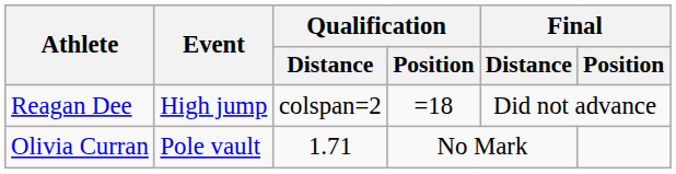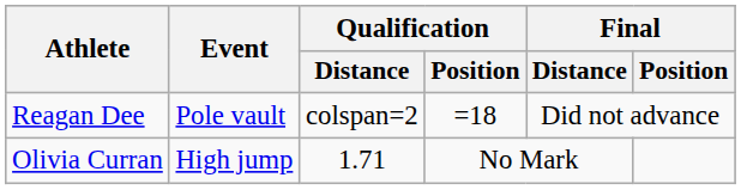Reagan Dee | Event: High jump -> Pole vault
Olivia Curran | Event: Pole vault -> High jump
